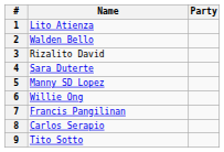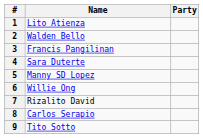3 | Name: Rizalito David -> Francis Pangilinan
7 | Name: Francis Pangilinan -> Rizalito David
